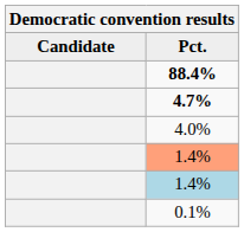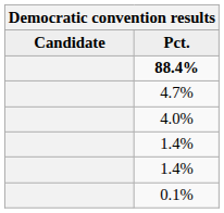row 4 | Pct.: bold -> normal
row 6 | Pct.: lightsalmon background -> no background
row 7 | Pct.: lightblue background -> no background
